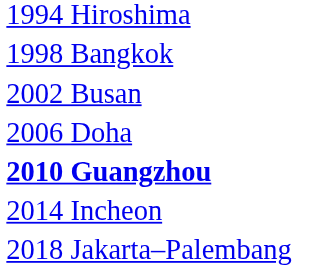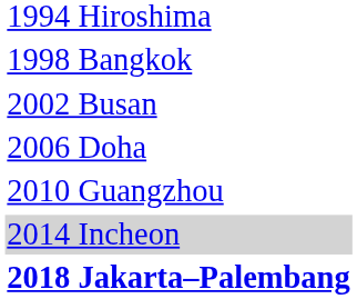2010 Guangzhou | column 1: bold -> normal
2014 Incheon | column 1: no background -> lightgrey background
2018 Jakarta–Palembang | column 1: normal -> bold
